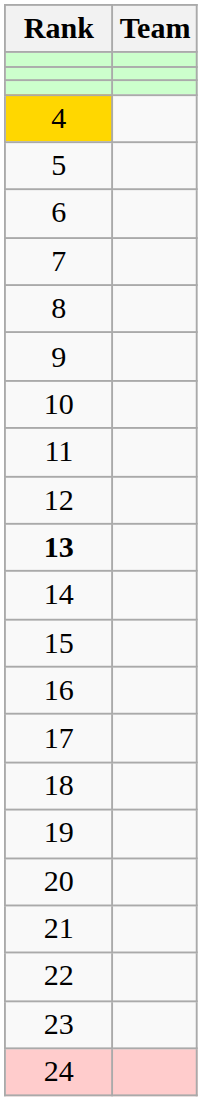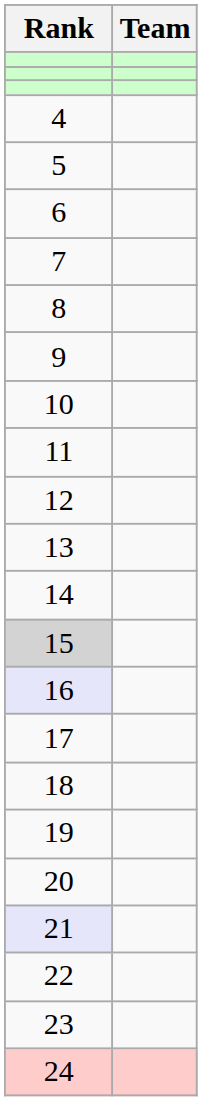row 5 | Rank: gold background -> no background
row 14 | Rank: bold -> normal
row 16 | Rank: no background -> lightgrey background
row 17 | Rank: no background -> lavender background
row 22 | Rank: no background -> lavender background
